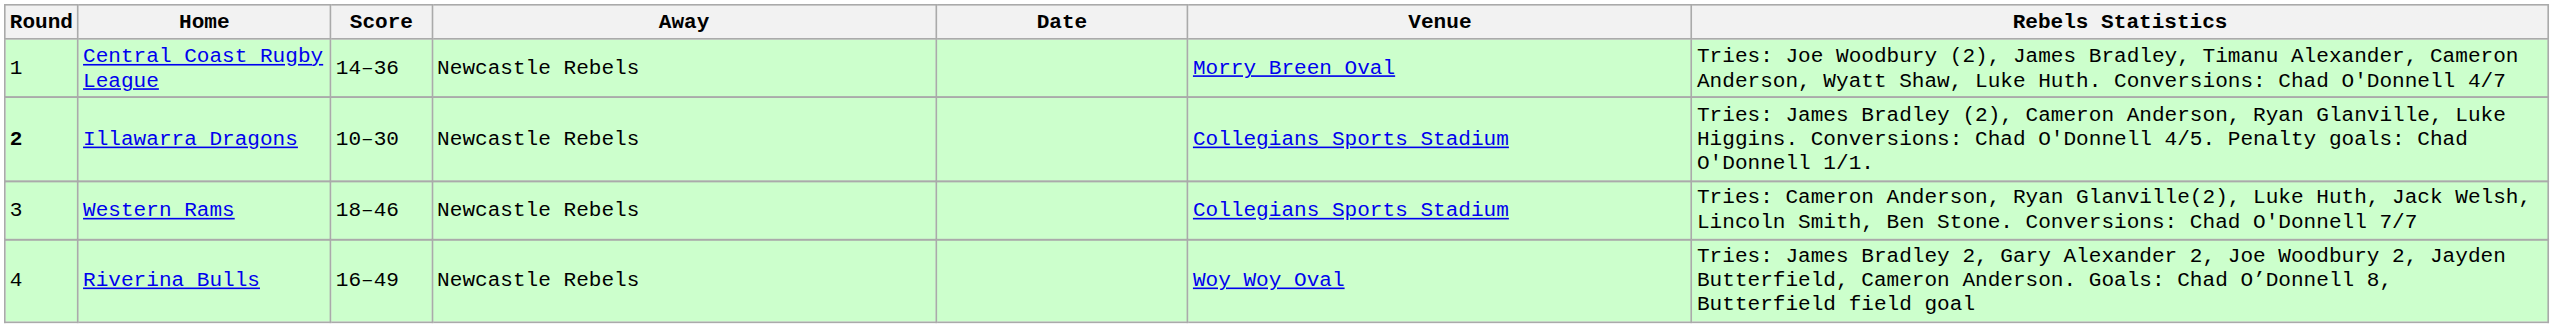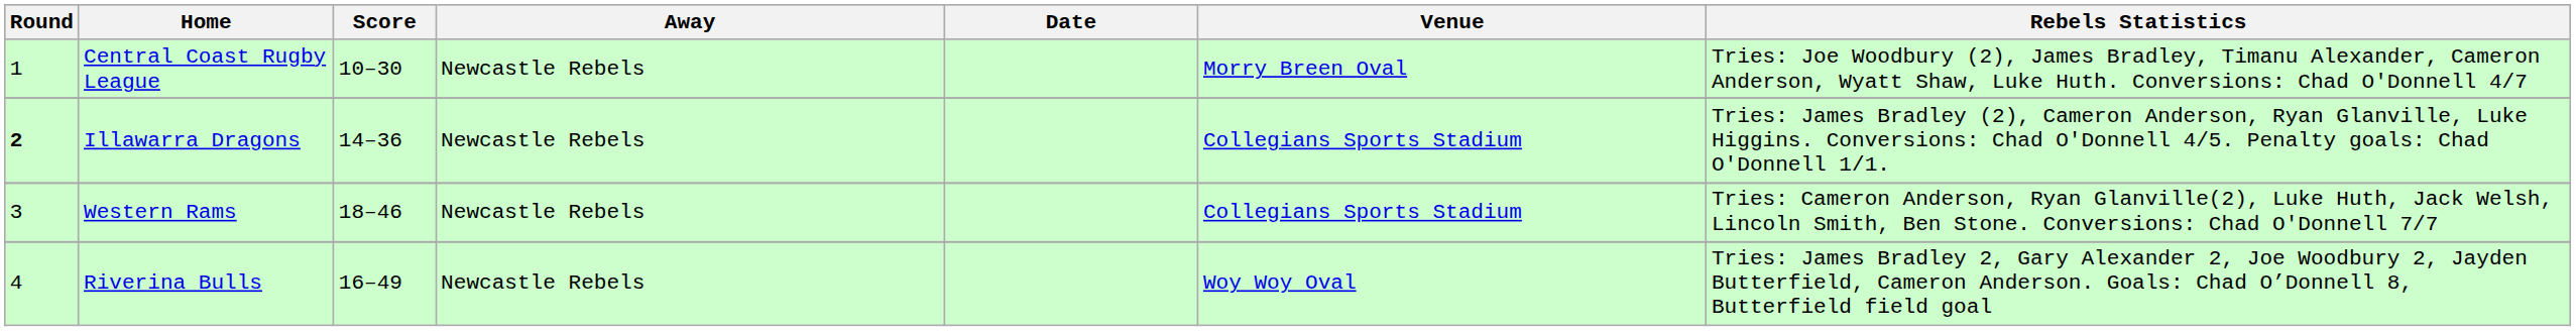Central Coast Rugby League | Score: 14–36 -> 10–30
Illawarra Dragons | Score: 10–30 -> 14–36
